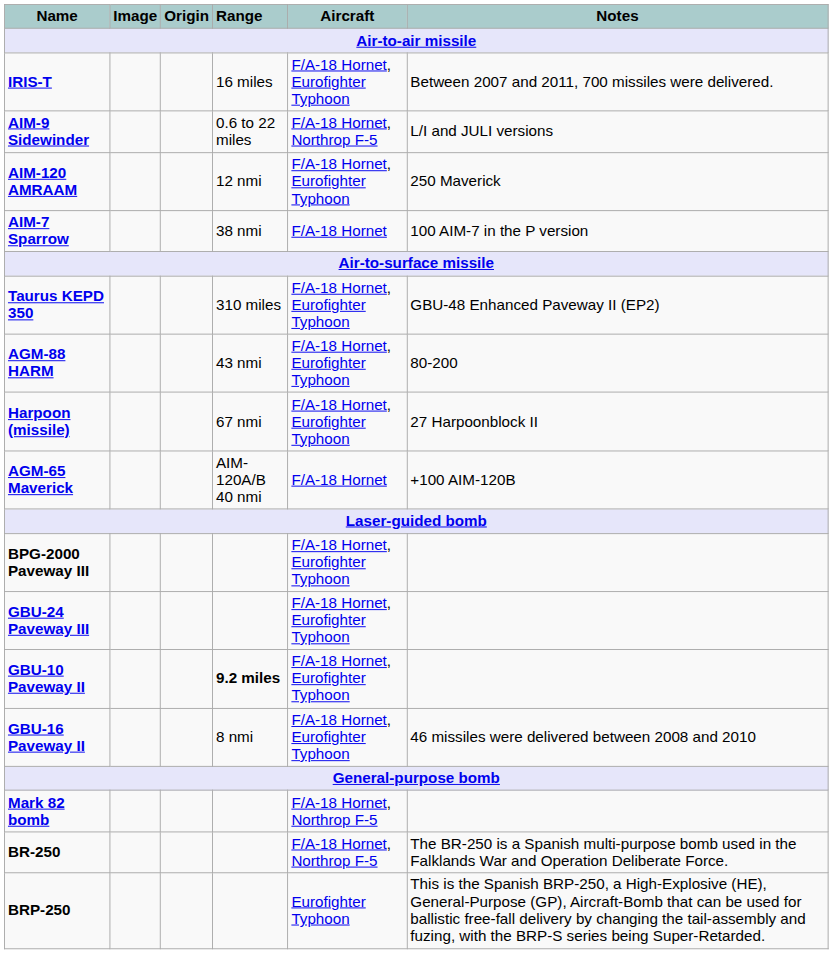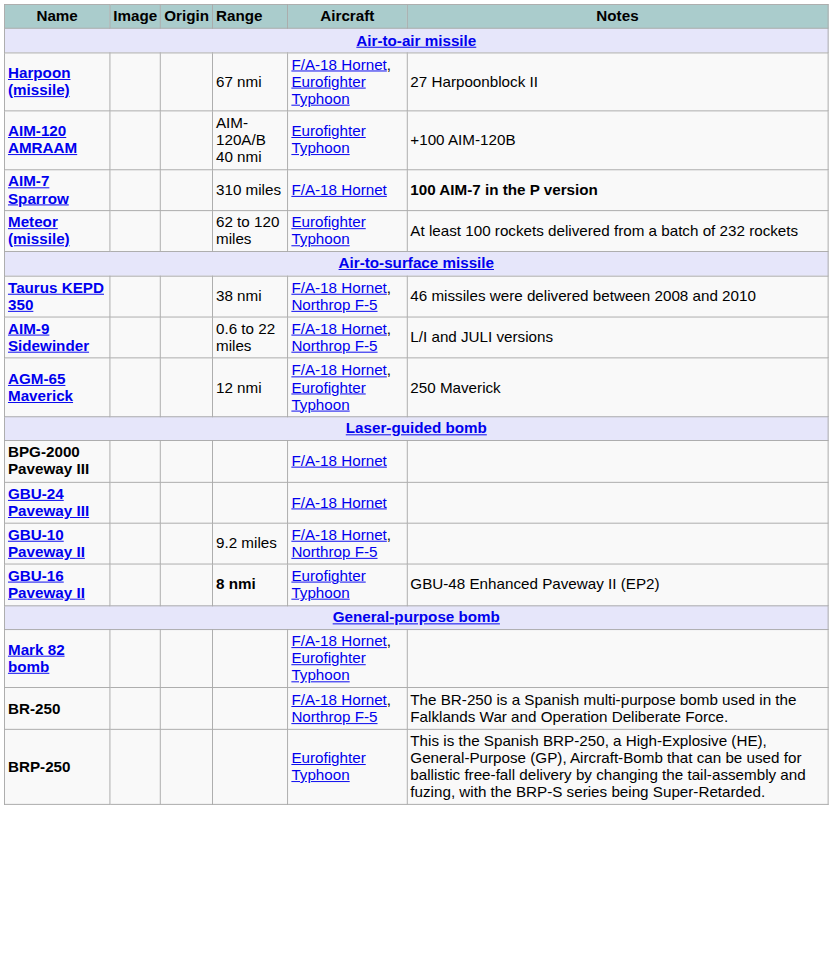- row: IRIS-T | 16 miles | F/A-18 Hornet, Eurofighter Typhoon | Between 2007 and 2011, 700 missiles were delivered.
rows swapped: AIM-9 Sidewinder <-> Harpoon (missile)
AIM-120 AMRAAM | Range: 12 nmi -> AIM-120A/B 40 nmi
AIM-120 AMRAAM | Aircraft: F/A-18 Hornet, Eurofighter Typhoon -> Eurofighter Typhoon
AIM-120 AMRAAM | Notes: 250 Maverick -> +100 AIM-120B
AIM-7 Sparrow | Range: 38 nmi -> 310 miles
AIM-7 Sparrow | Notes: normal -> bold
+ row: Meteor (missile) | 62 to 120 miles | Eurofighter Typhoon | At least 100 rockets delivered from a batch of 232 rockets
Taurus KEPD 350 | Range: 310 miles -> 38 nmi
Taurus KEPD 350 | Aircraft: F/A-18 Hornet, Eurofighter Typhoon -> F/A-18 Hornet, Northrop F-5
Taurus KEPD 350 | Notes: GBU-48 Enhanced Paveway II (EP2) -> 46 missiles were delivered between 2008 and 2010
- row: AGM-88 HARM | 43 nmi | F/A-18 Hornet, Eurofighter Typhoon | 80-200
AGM-65 Maverick | Range: AIM-120A/B 40 nmi -> 12 nmi
AGM-65 Maverick | Aircraft: F/A-18 Hornet -> F/A-18 Hornet, Eurofighter Typhoon
AGM-65 Maverick | Notes: +100 AIM-120B -> 250 Maverick
BPG-2000 Paveway III | Aircraft: F/A-18 Hornet, Eurofighter Typhoon -> F/A-18 Hornet
GBU-24 Paveway III | Aircraft: F/A-18 Hornet, Eurofighter Typhoon -> F/A-18 Hornet
GBU-10 Paveway II | Range: bold -> normal
GBU-10 Paveway II | Aircraft: F/A-18 Hornet, Eurofighter Typhoon -> F/A-18 Hornet, Northrop F-5
GBU-16 Paveway II | Range: normal -> bold
GBU-16 Paveway II | Aircraft: F/A-18 Hornet, Eurofighter Typhoon -> Eurofighter Typhoon
GBU-16 Paveway II | Notes: 46 missiles were delivered between 2008 and 2010 -> GBU-48 Enhanced Paveway II (EP2)
Mark 82 bomb | Aircraft: F/A-18 Hornet, Northrop F-5 -> F/A-18 Hornet, Eurofighter Typhoon
